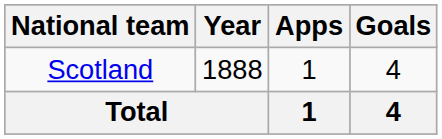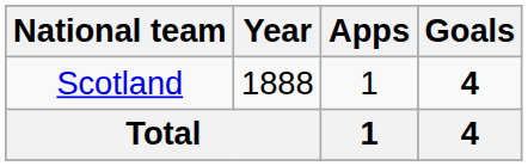Scotland | Goals: normal -> bold
